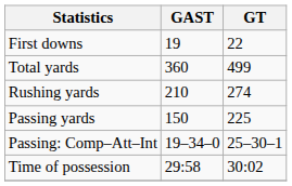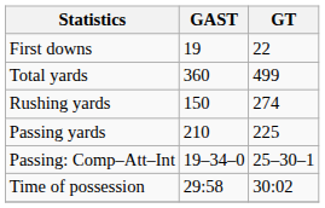Rushing yards | GAST: 210 -> 150
Passing yards | GAST: 150 -> 210
